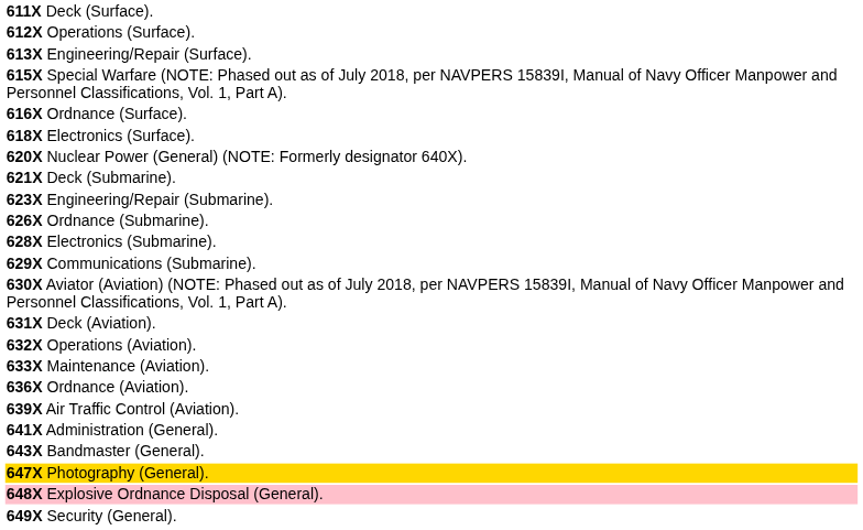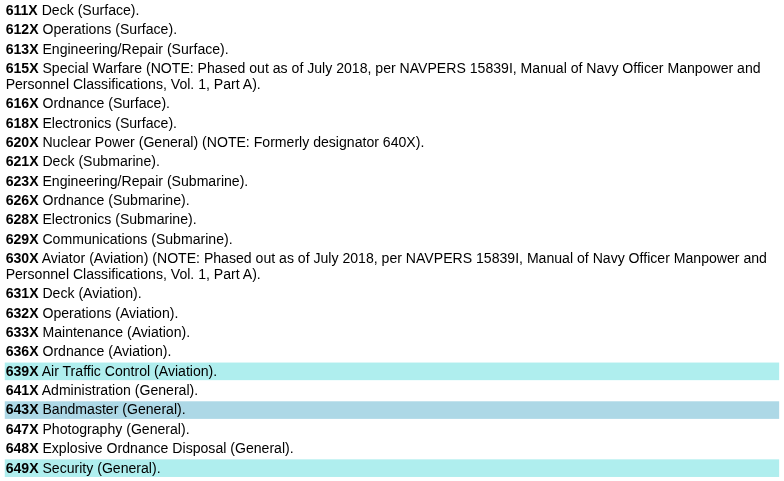row 18 | column 1: no background -> paleturquoise background
row 20 | column 1: no background -> lightblue background
row 21 | column 1: gold background -> no background
row 22 | column 1: pink background -> no background
row 23 | column 1: no background -> paleturquoise background
